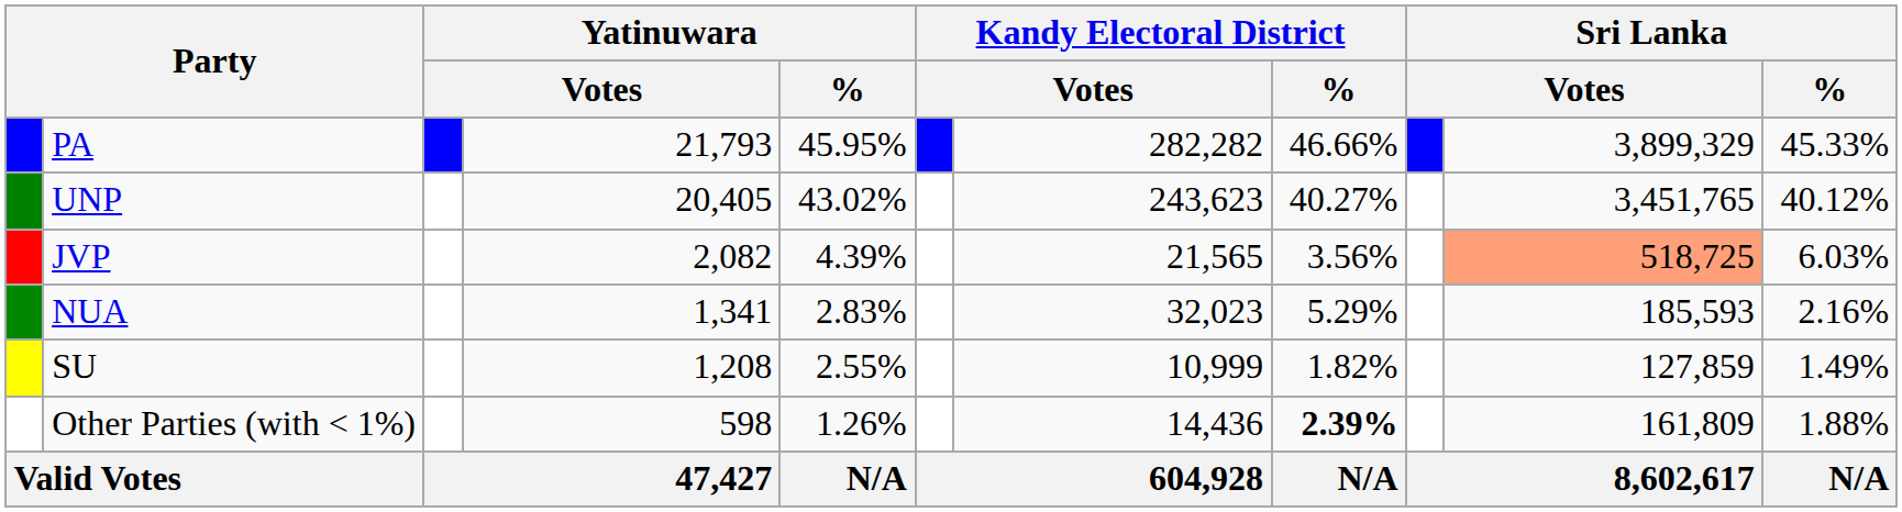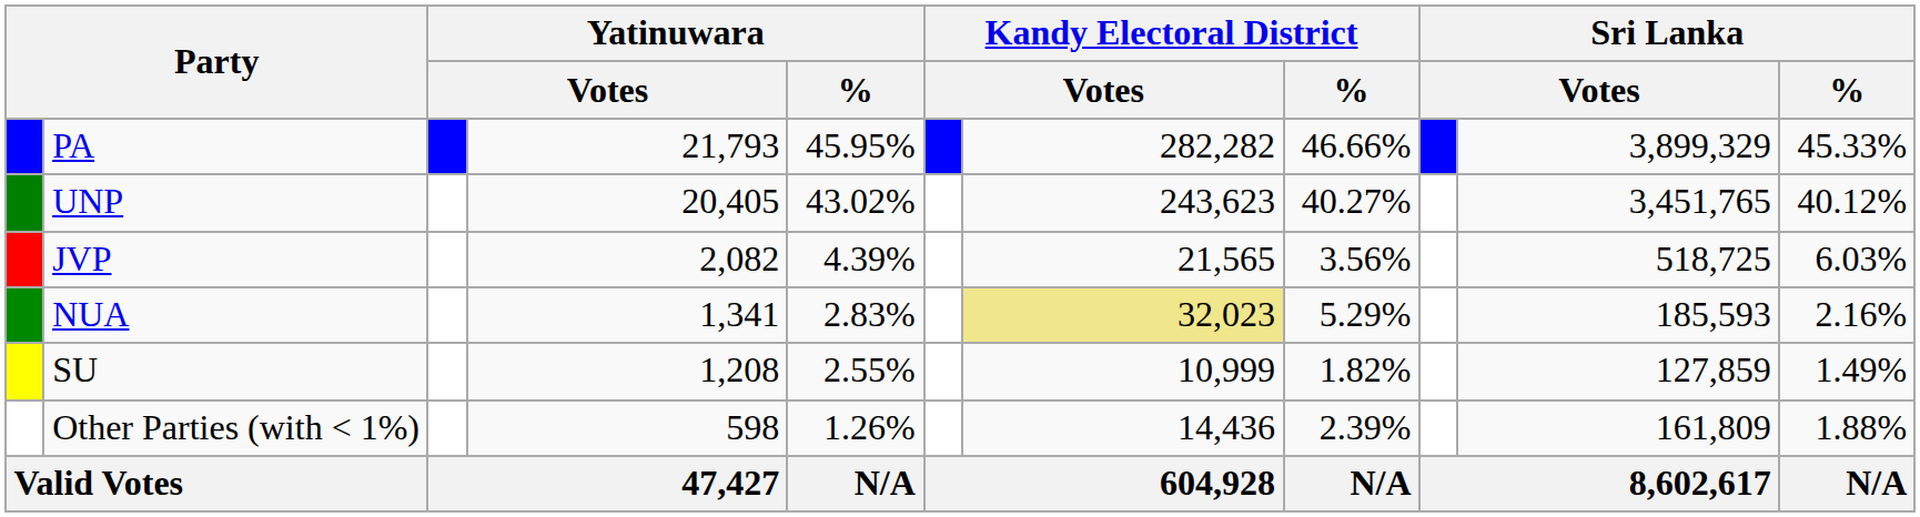JVP | column 10: lightsalmon background -> no background
NUA | column 7: no background -> khaki background
Other Parties (with < 1%) | Kandy Electoral District / %: bold -> normal
